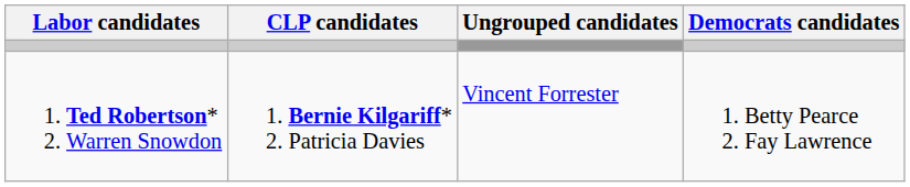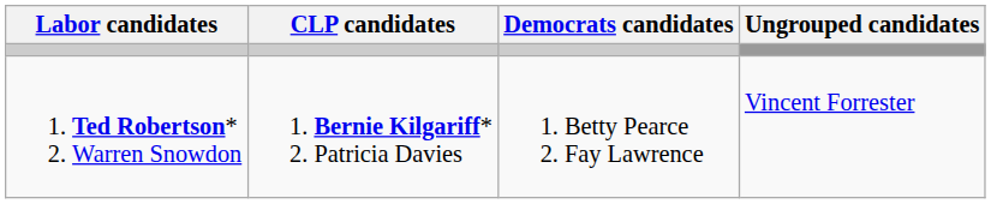columns swapped: Democrats candidates <-> Ungrouped candidates
